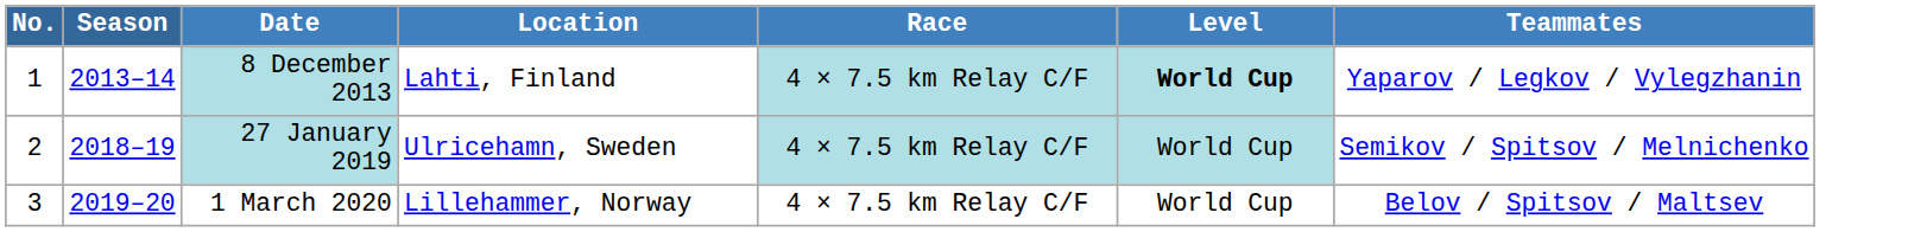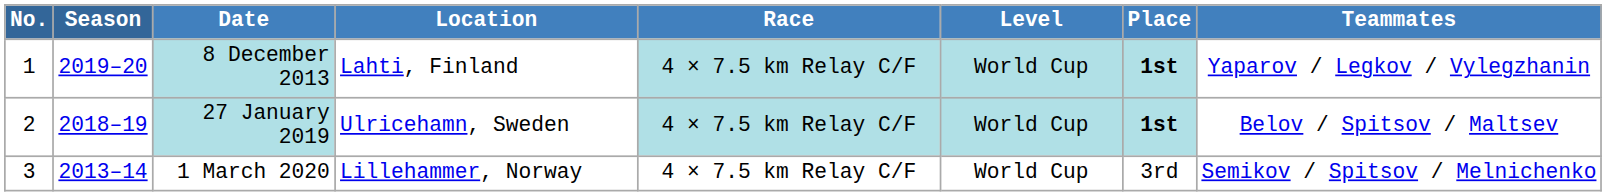+ column: Place | 1st | 1st | 3rd
8 December 2013 | Season: 2013–14 -> 2019–20
8 December 2013 | Level: bold -> normal
27 January 2019 | Teammates: Semikov / Spitsov / Melnichenko -> Belov / Spitsov / Maltsev
1 March 2020 | Season: 2019–20 -> 2013–14
1 March 2020 | Teammates: Belov / Spitsov / Maltsev -> Semikov / Spitsov / Melnichenko
